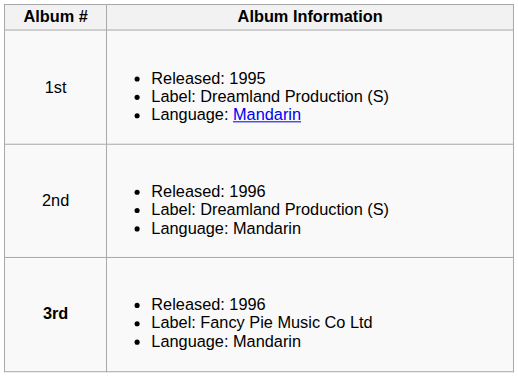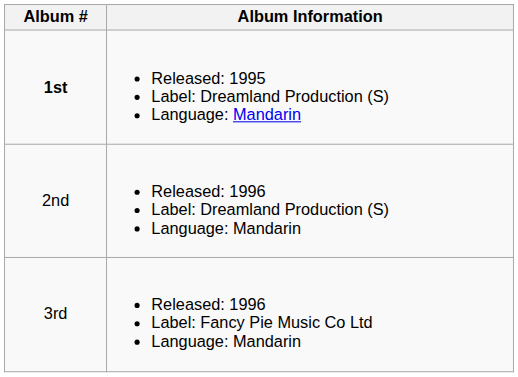1st | Album #: normal -> bold
3rd | Album #: bold -> normal
